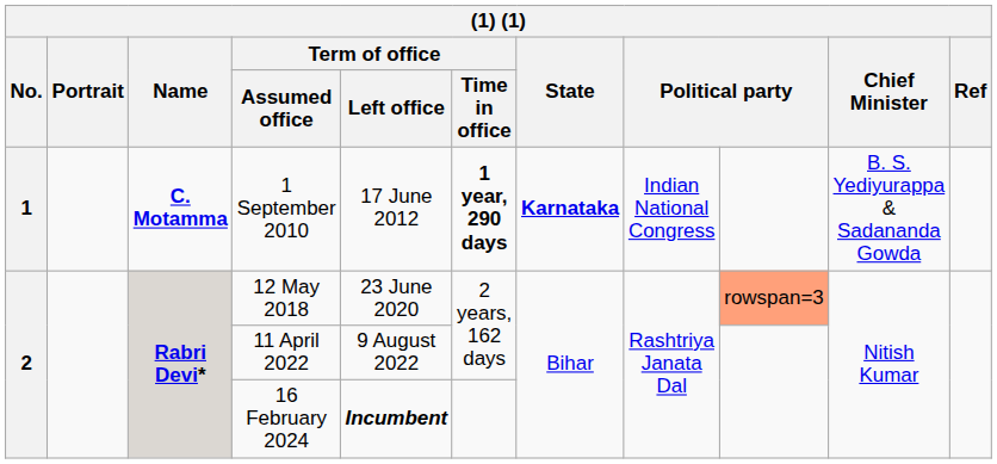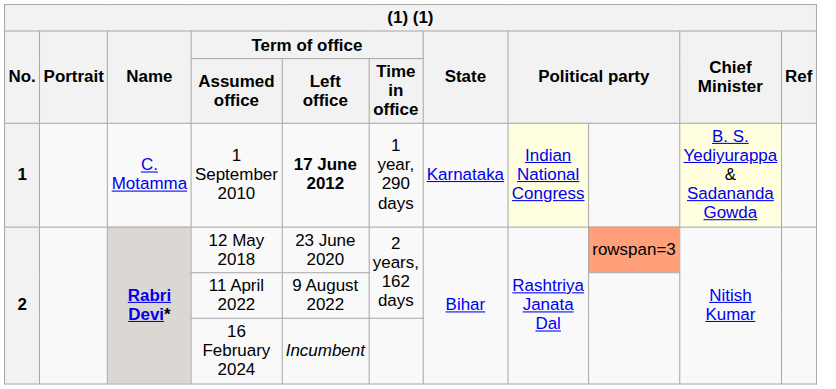1 September 2010 | Name: bold -> normal
1 September 2010 | Term of office / Left office: normal -> bold
1 September 2010 | Term of office / Time in office: bold -> normal
1 September 2010 | State: bold -> normal
1 September 2010 | column 8: no background -> lightyellow background
1 September 2010 | Chief Minister: no background -> lightyellow background
16 February 2024 | Term of office / Left office: bold -> normal
